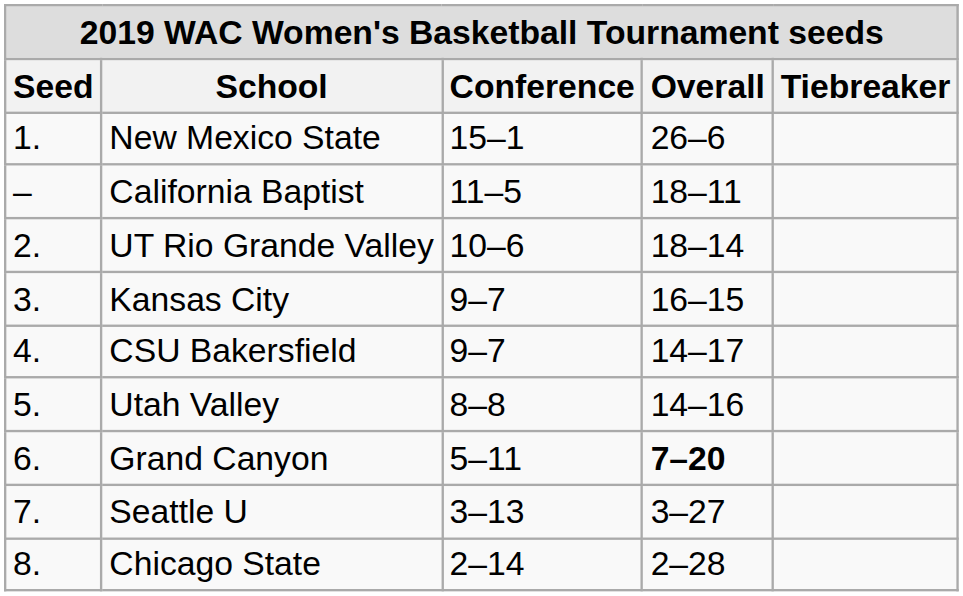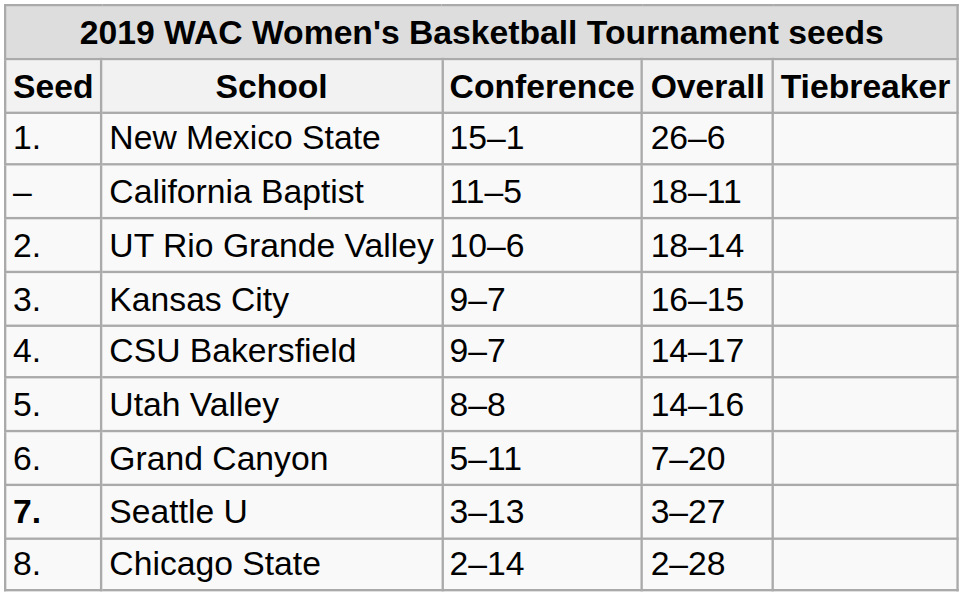Grand Canyon | Overall: bold -> normal
Seattle U | Seed: normal -> bold
